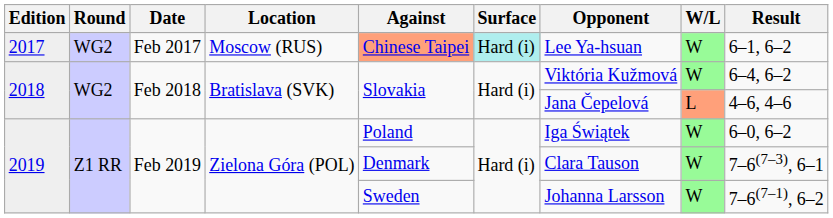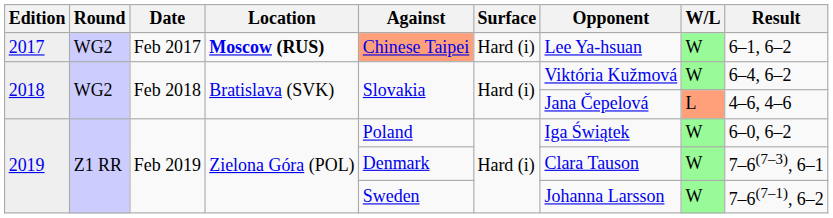2017 | Location: normal -> bold
2017 | Surface: paleturquoise background -> no background
